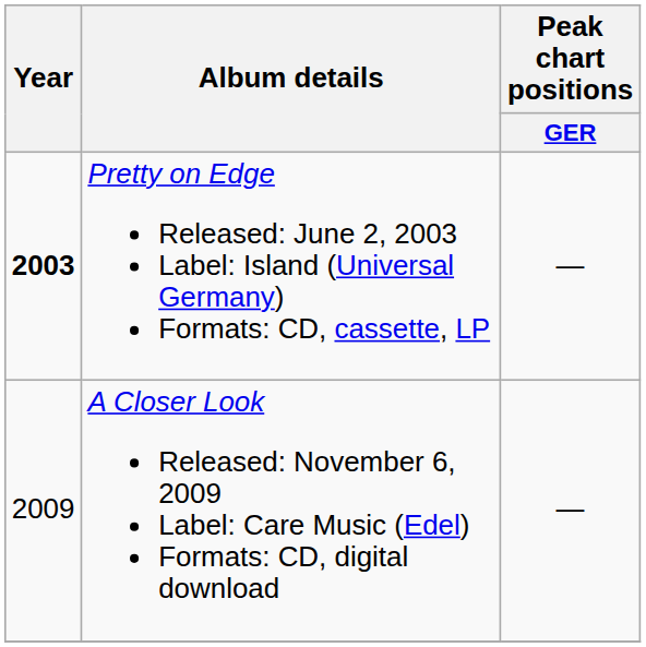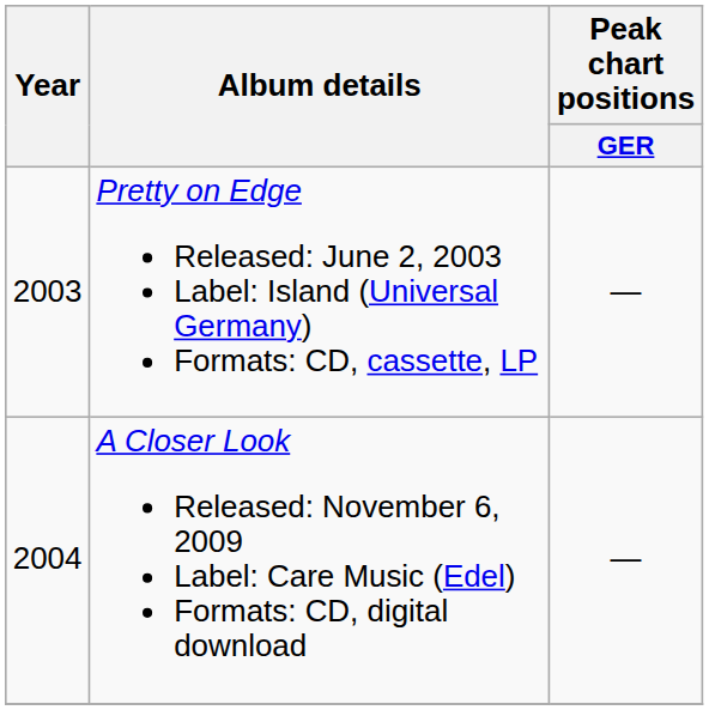row 3 | Year: bold -> normal
row 4 | Year: 2009 -> 2004
